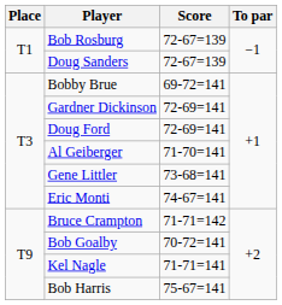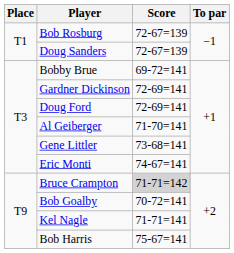Bruce Crampton | Score: no background -> lightgrey background
